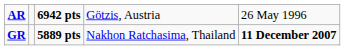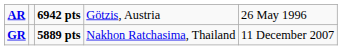GR | column 5: bold -> normal
